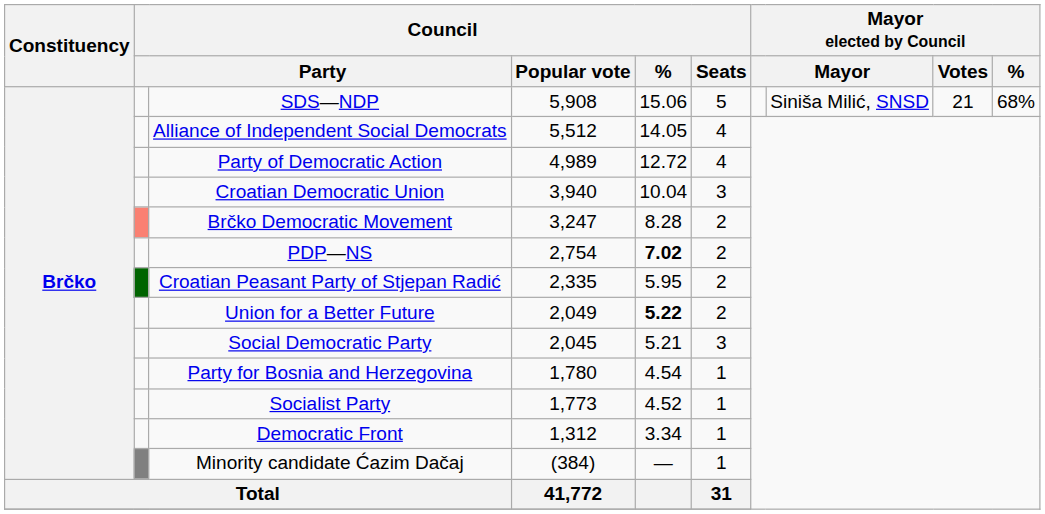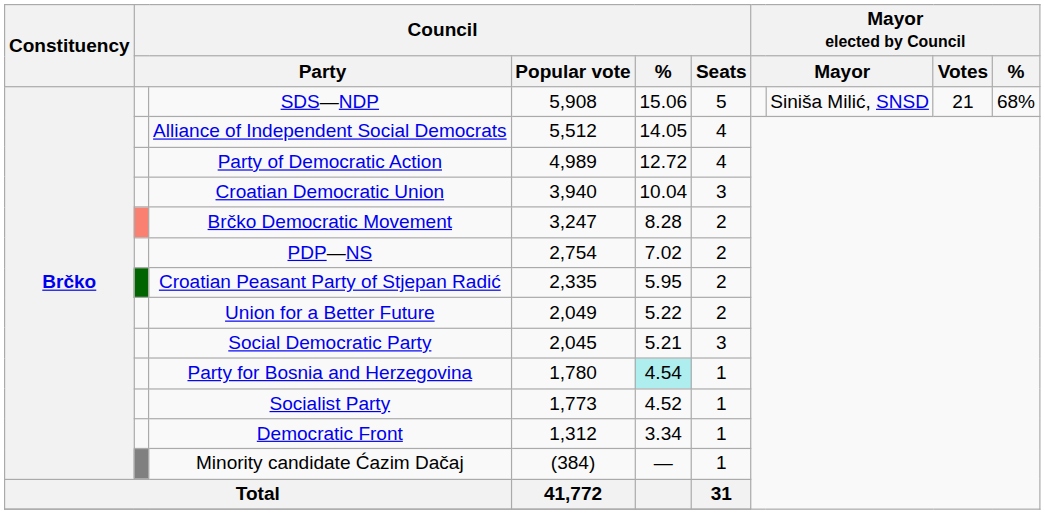PDP—NS | Council / %: bold -> normal
Union for a Better Future | Council / %: bold -> normal
Party for Bosnia and Herzegovina | Council / %: no background -> paleturquoise background
